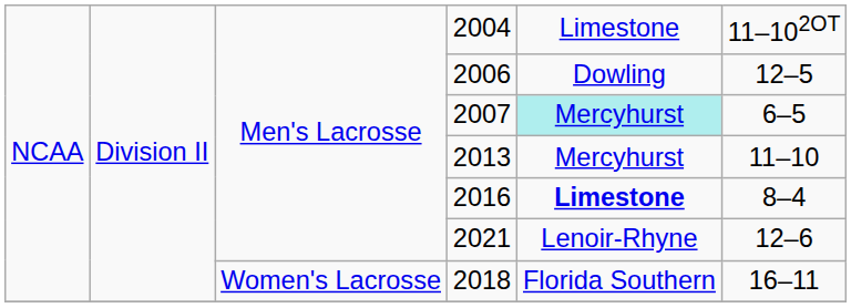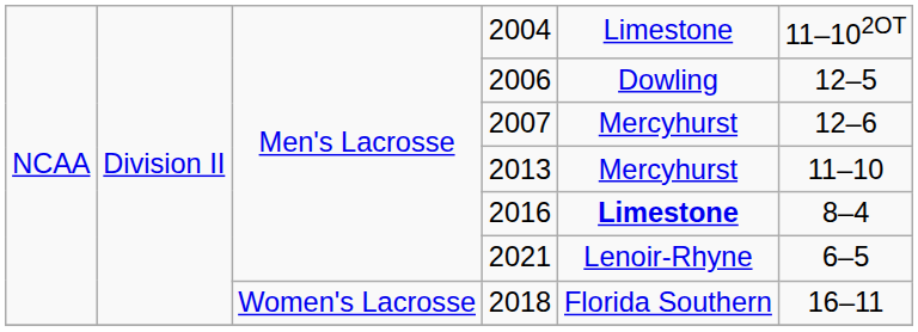2007 | column 5: paleturquoise background -> no background
2007 | column 6: 6–5 -> 12–6
2021 | column 6: 12–6 -> 6–5
